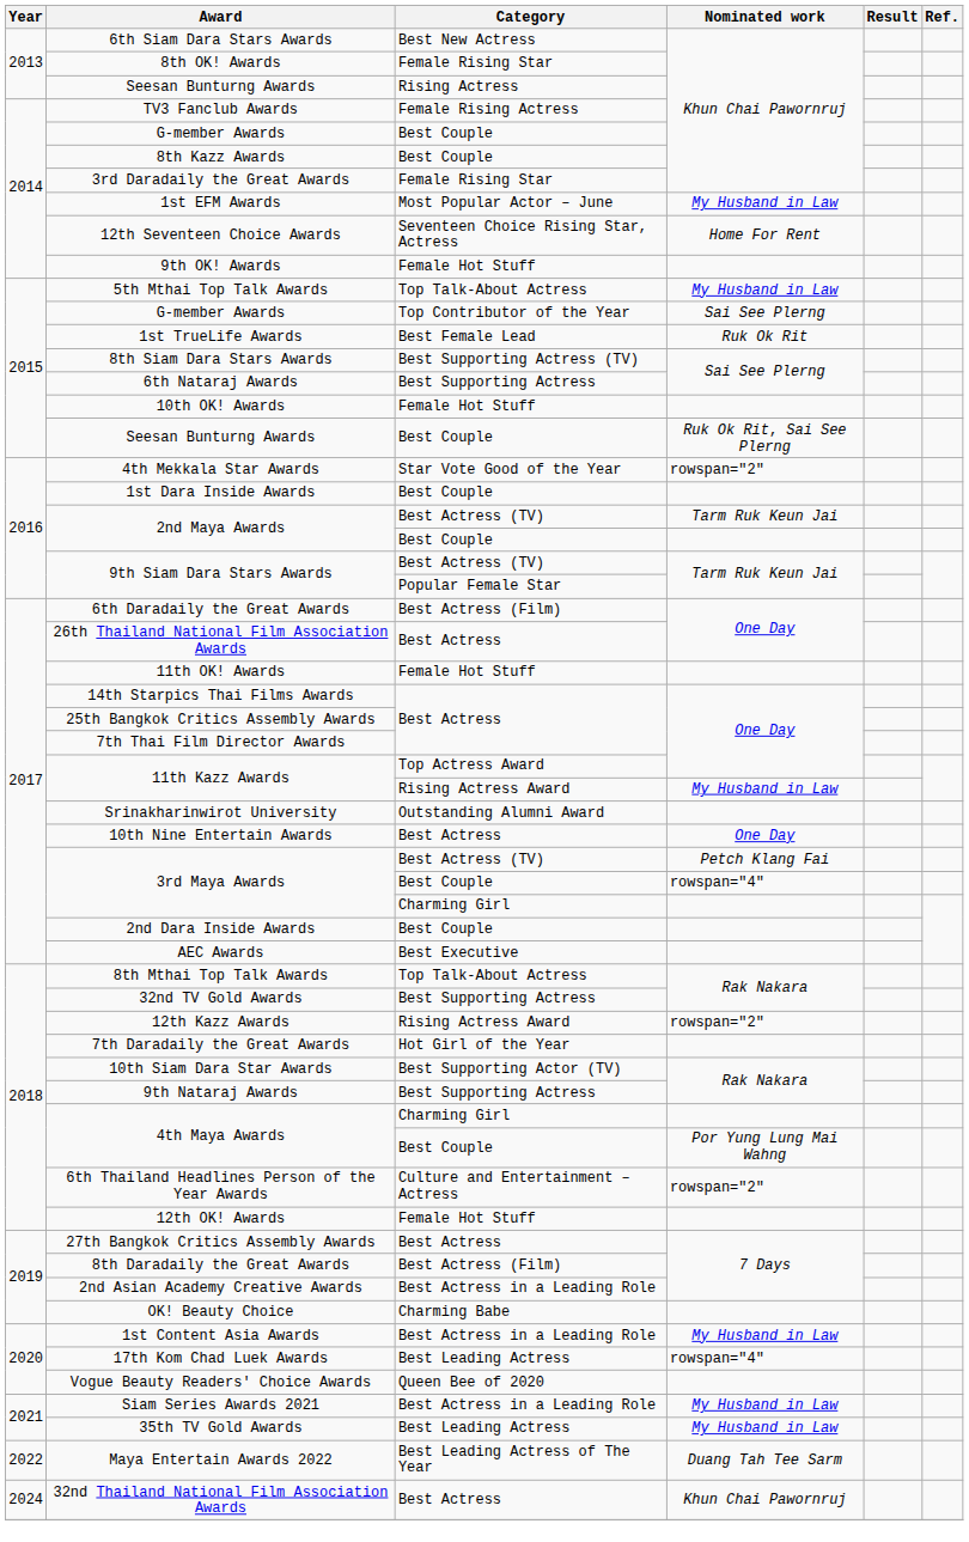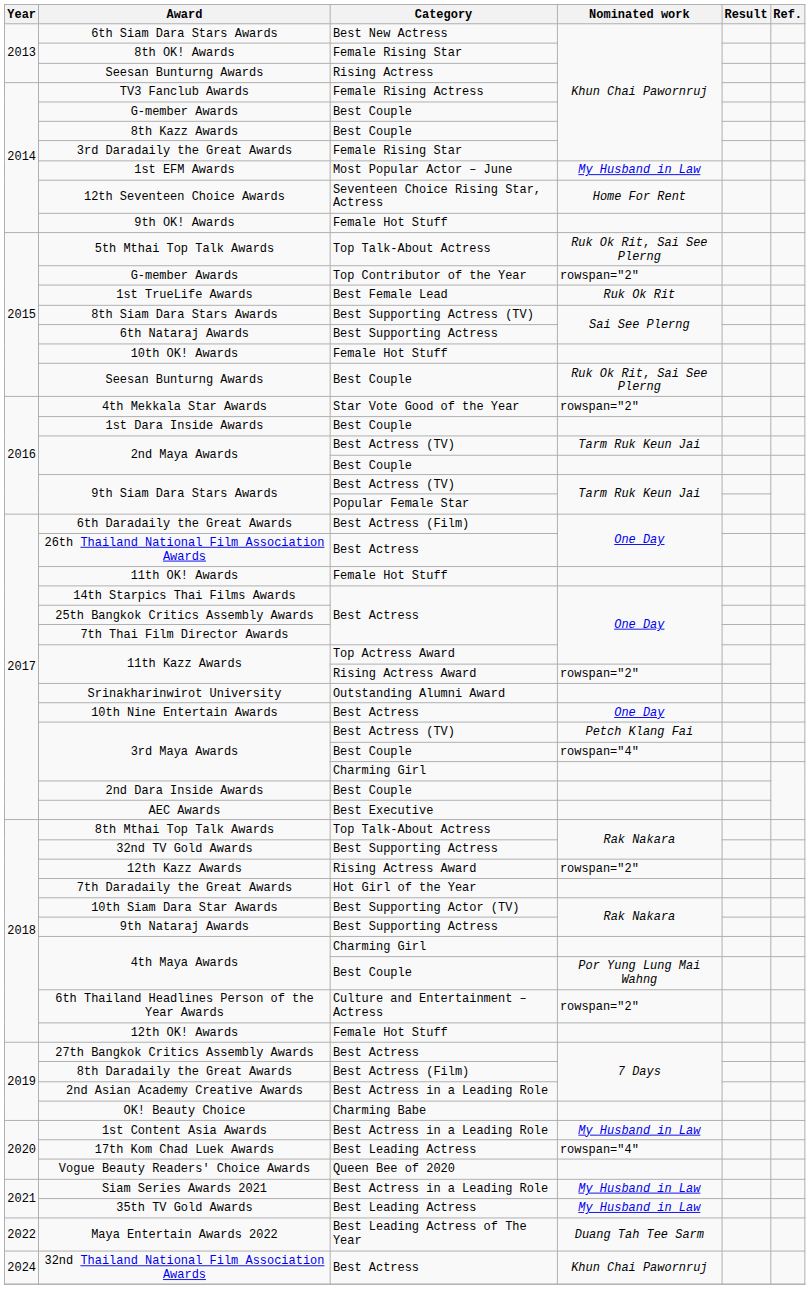5th Mthai Top Talk Awards | Nominated work: My Husband in Law -> Ruk Ok Rit, Sai See Plerng
G-member Awards / Top Contributor of the Year | Nominated work: Sai See Plerng -> rowspan="2"
11th Kazz Awards / Rising Actress Award | Nominated work: My Husband in Law -> rowspan="2"
